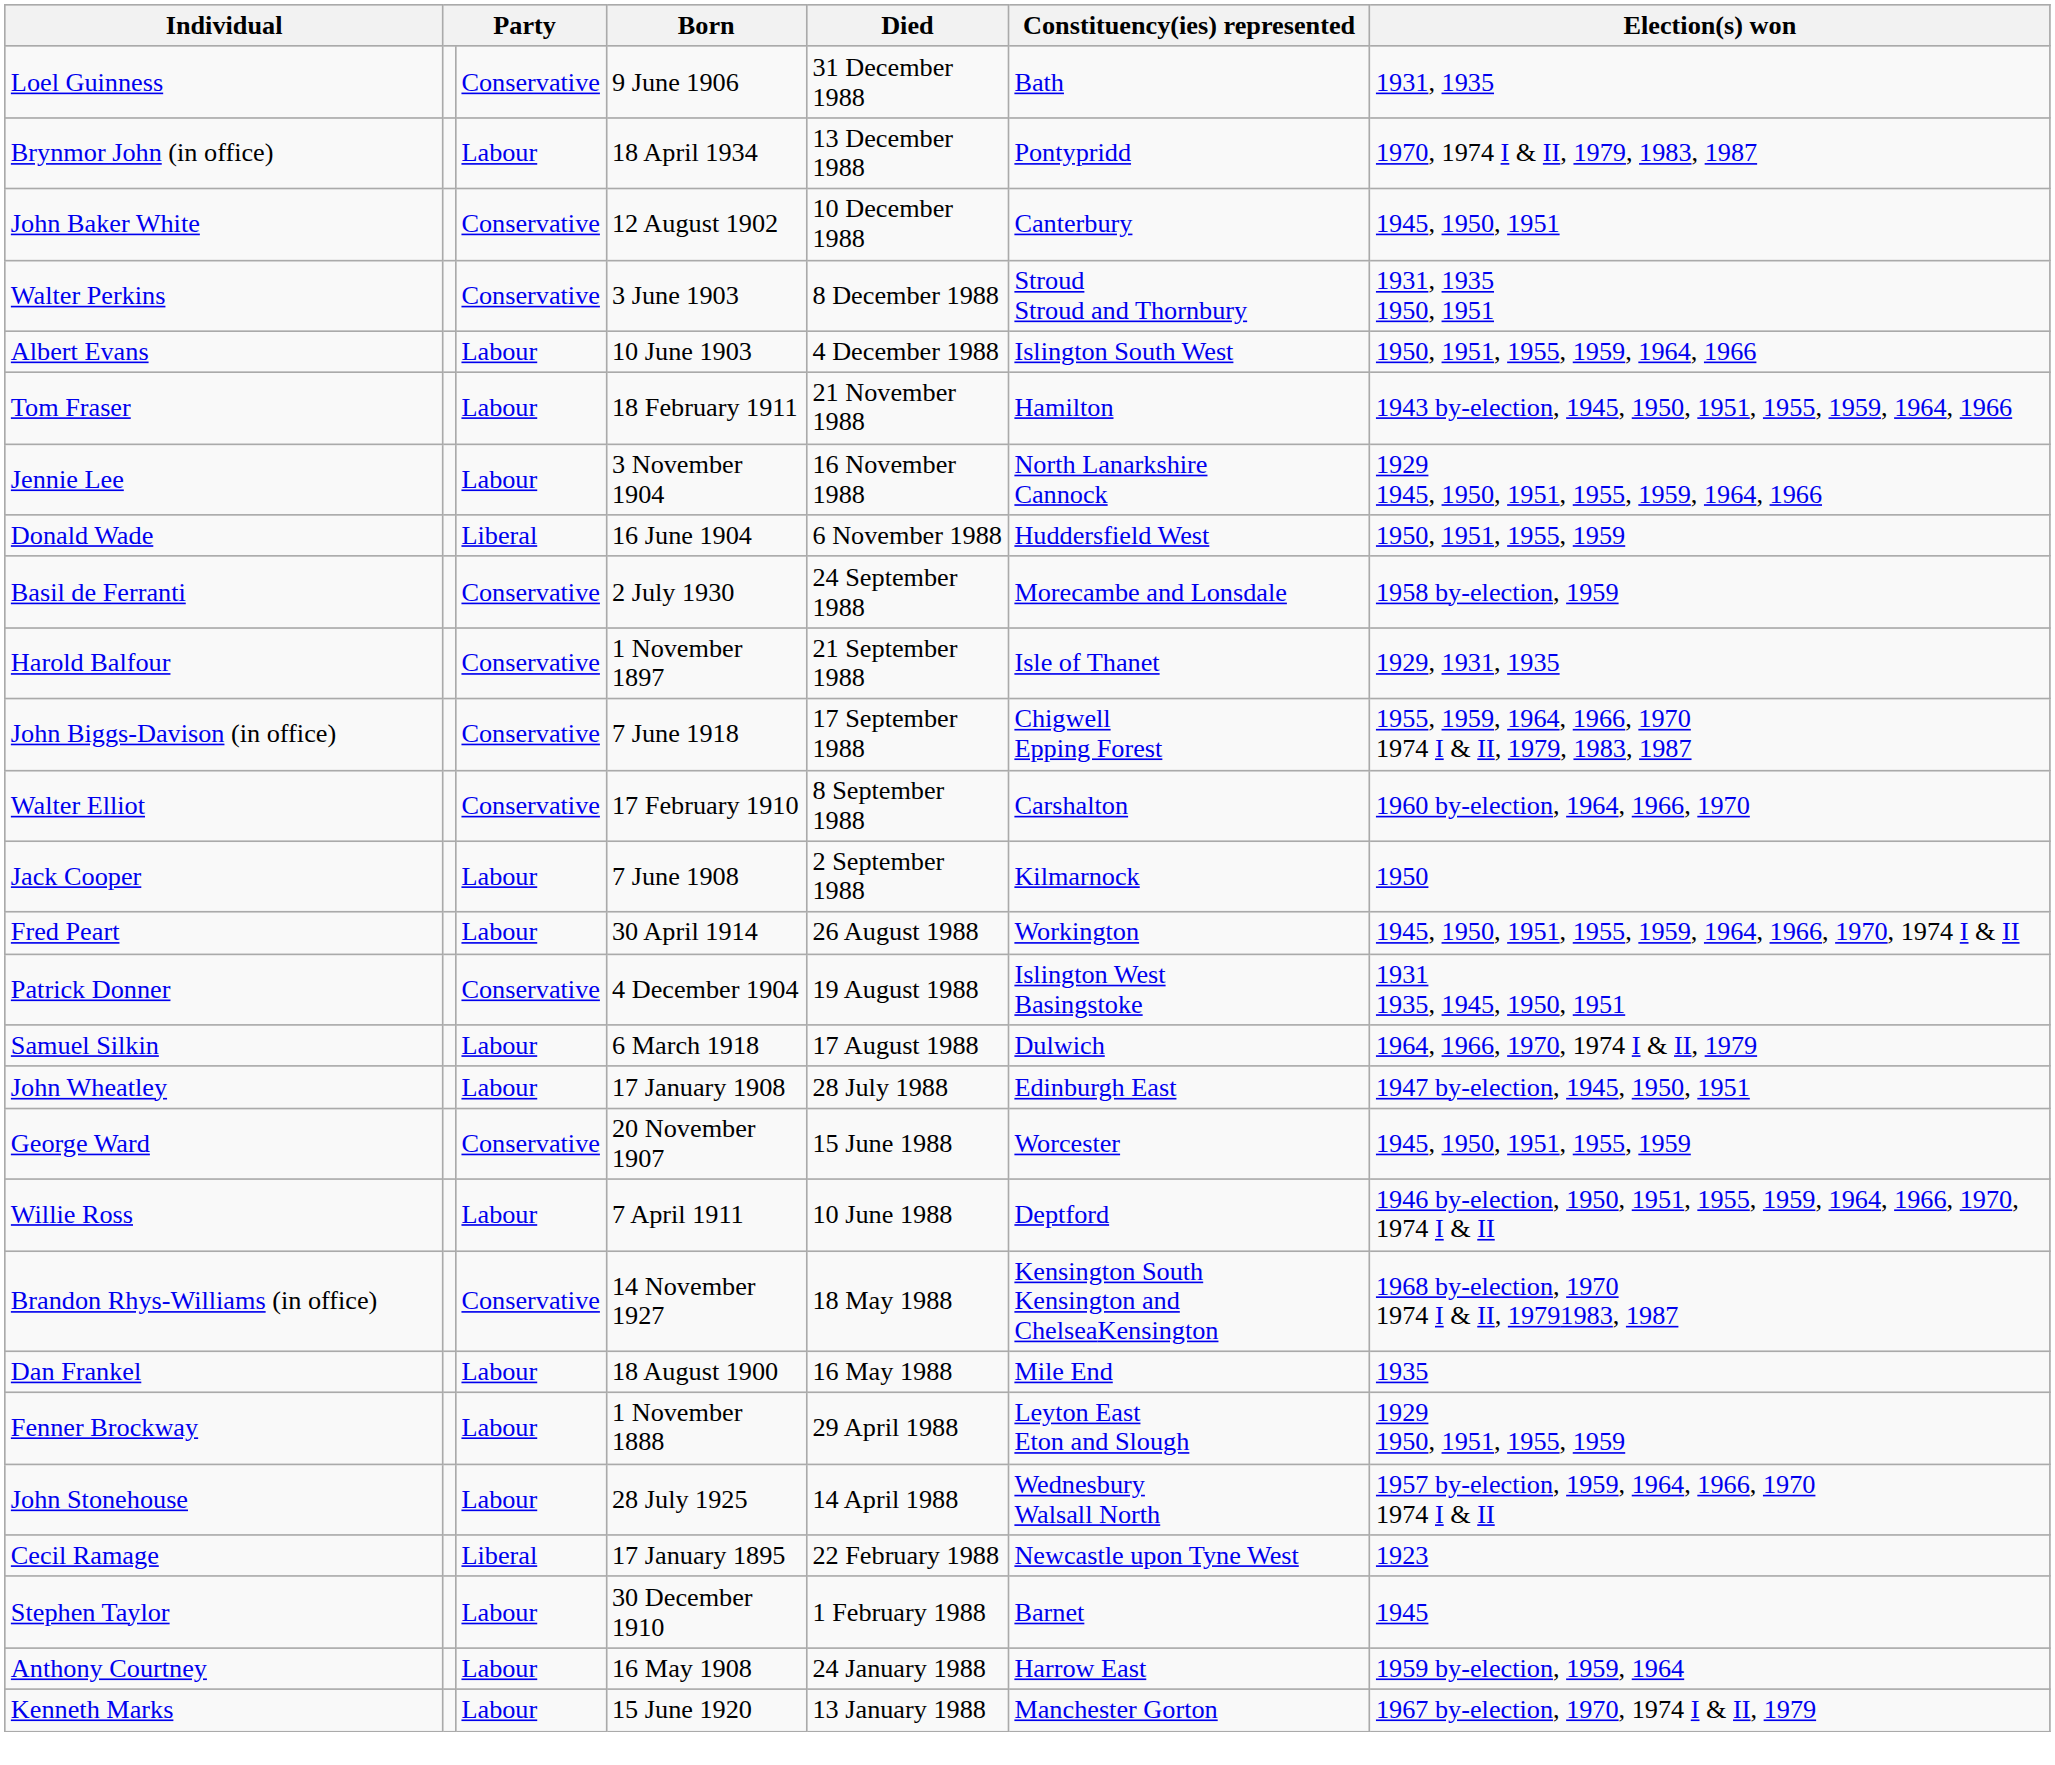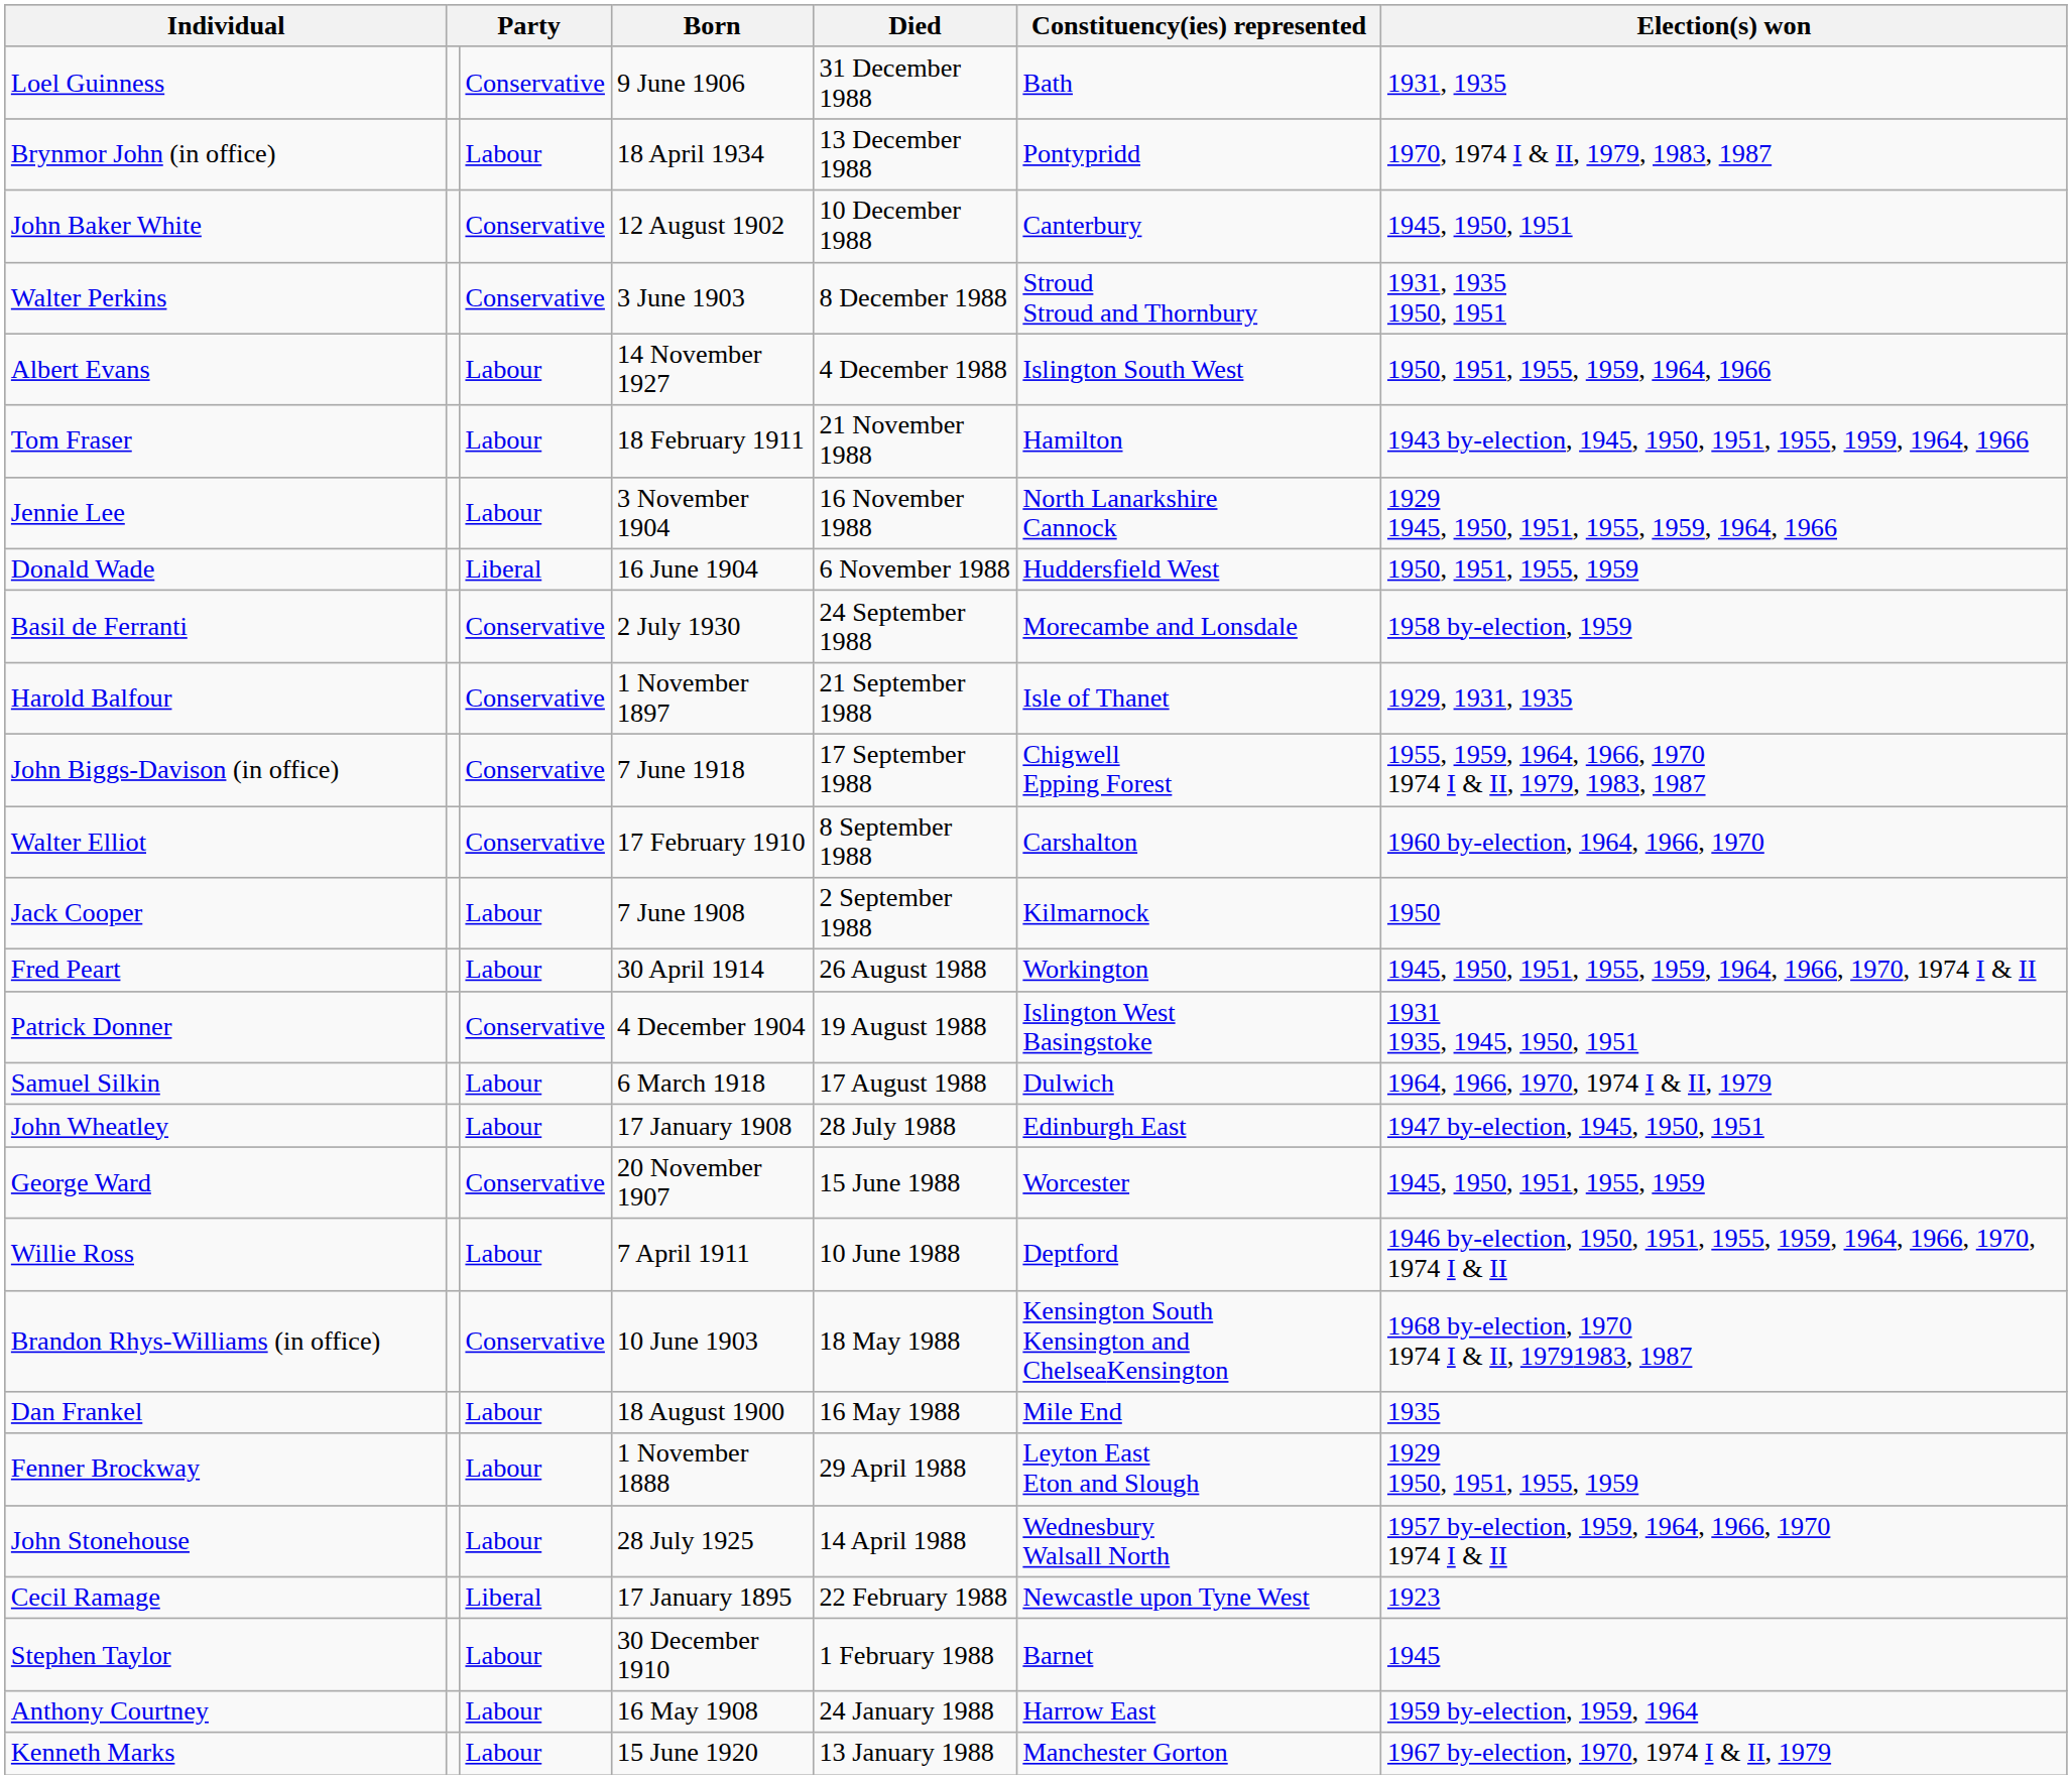Albert Evans | Born: 10 June 1903 -> 14 November 1927
Brandon Rhys-Williams (in office) | Born: 14 November 1927 -> 10 June 1903
